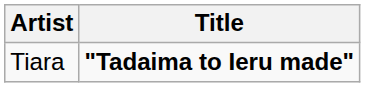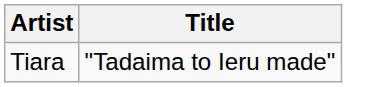Tiara | Title: bold -> normal
